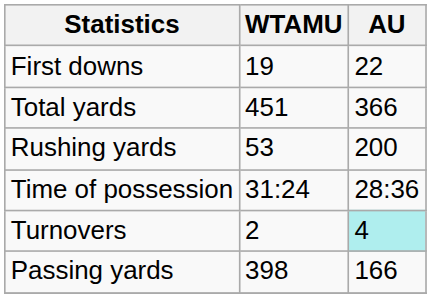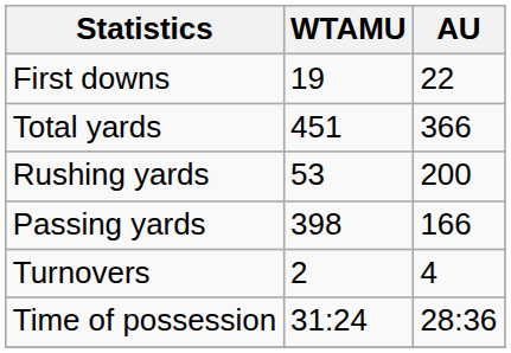rows swapped: Passing yards <-> Time of possession
Turnovers | AU: paleturquoise background -> no background
